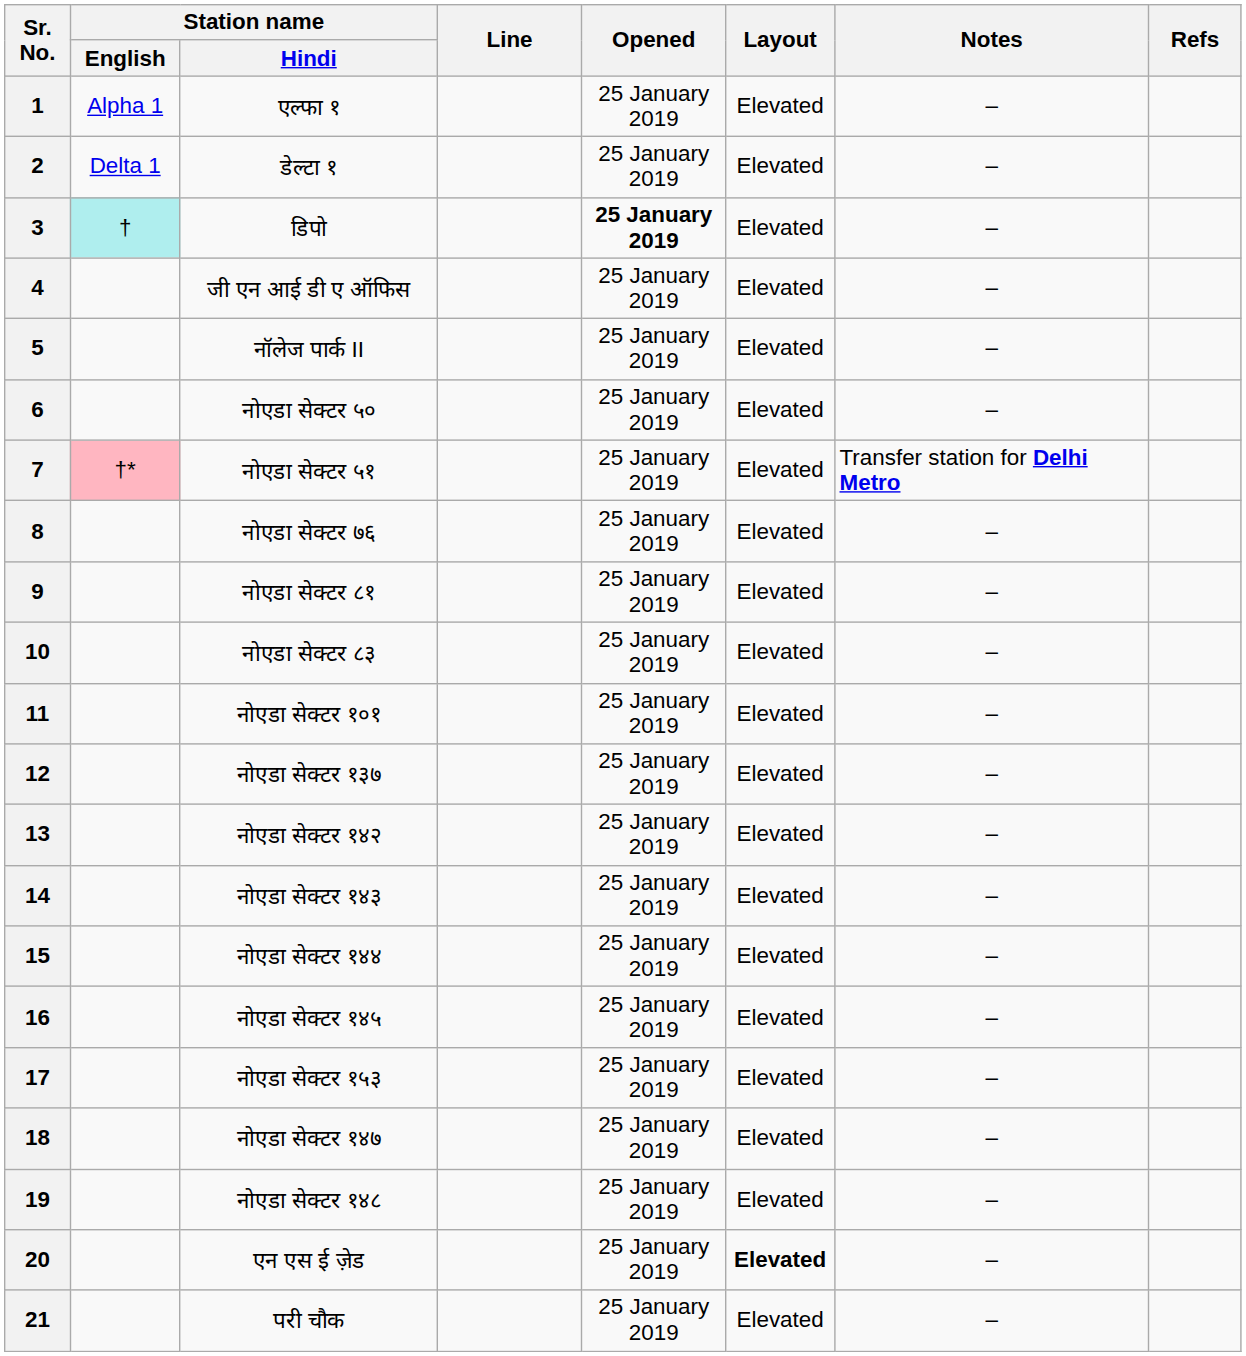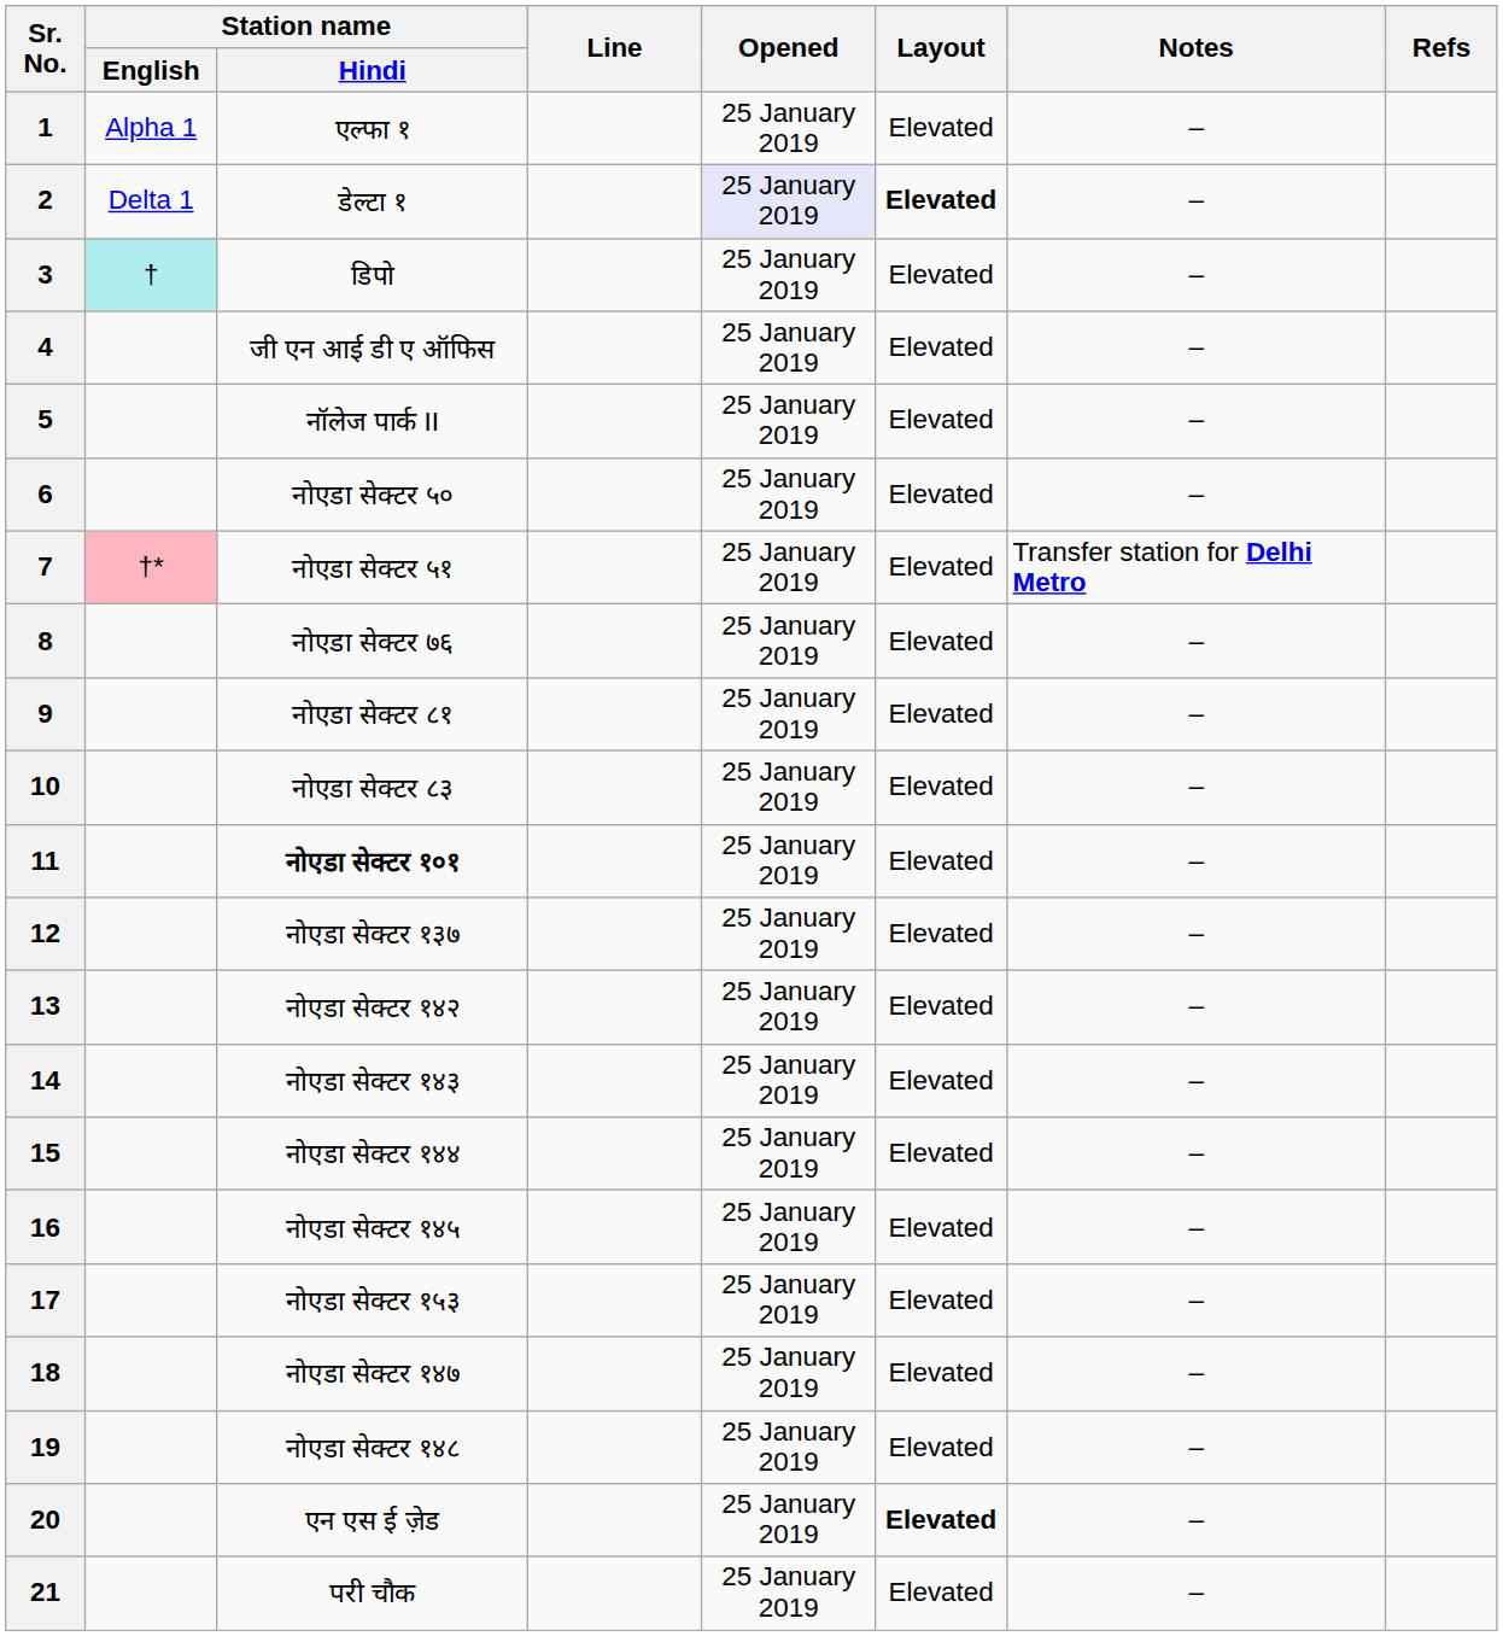2 | Opened: no background -> lavender background
2 | Layout: normal -> bold
3 | Opened: bold -> normal
11 | Station name / Hindi: normal -> bold
